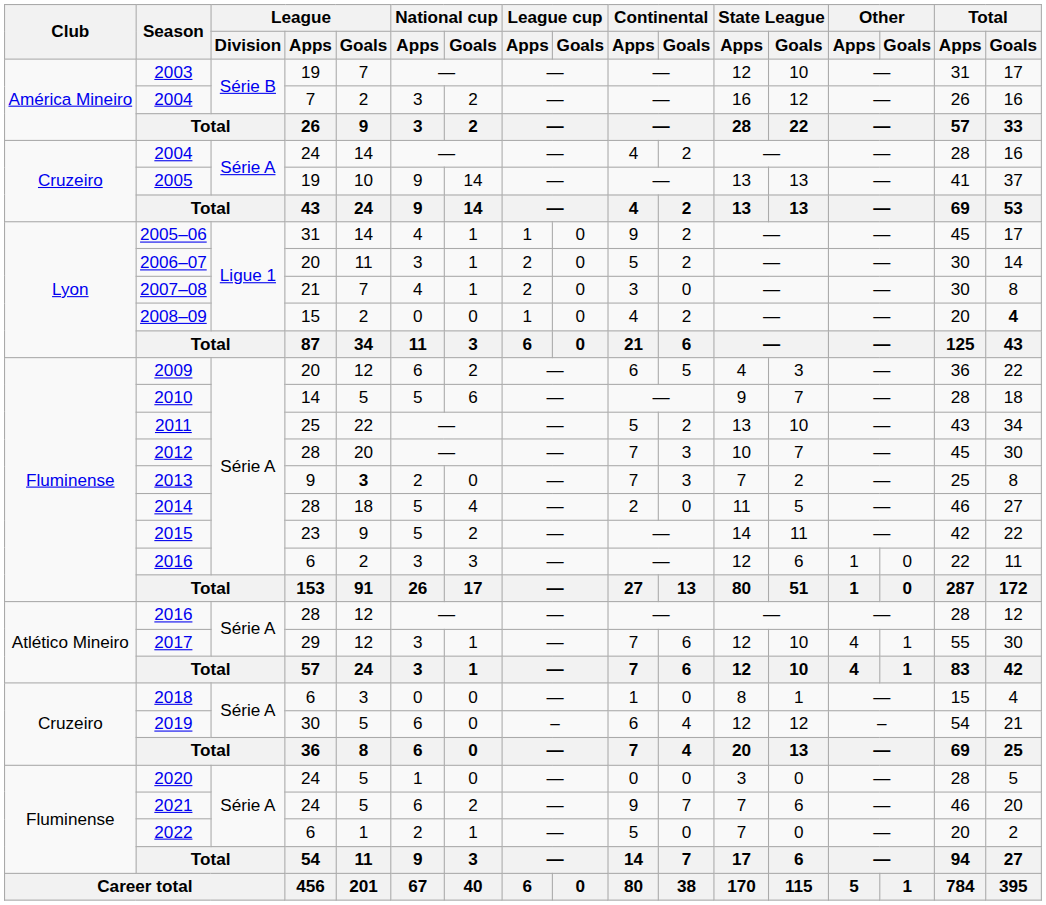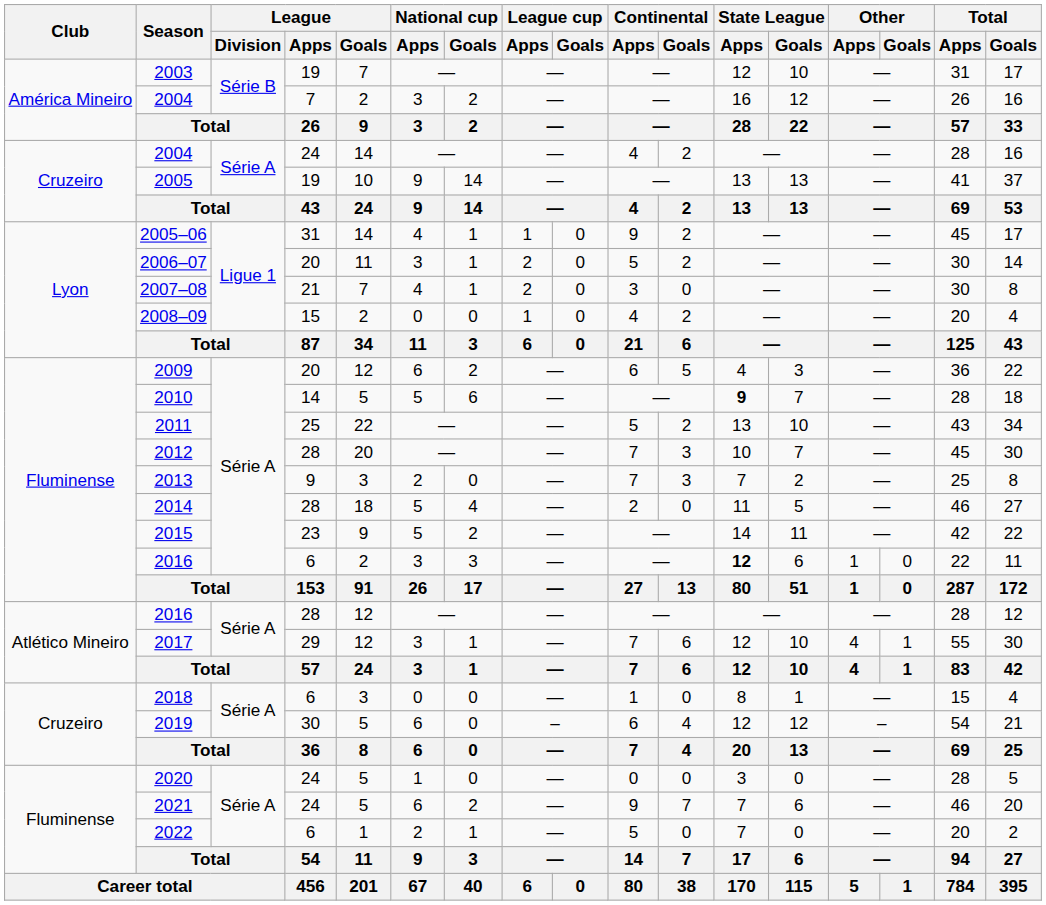2008–09 | Total / Goals: bold -> normal
2010 | State League / Apps: normal -> bold
2013 | League / Goals: bold -> normal
2016 / 6 | State League / Apps: normal -> bold
